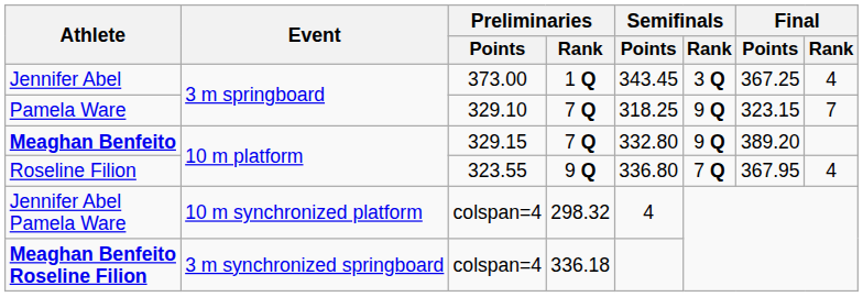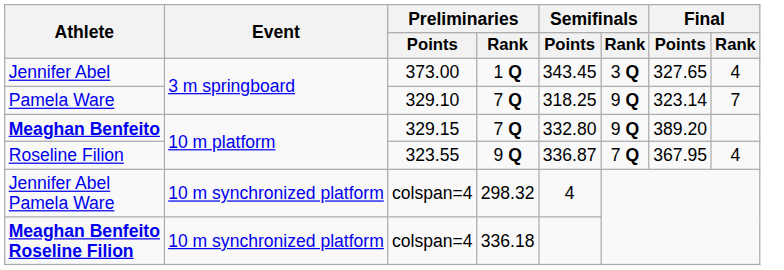Jennifer Abel | Final / Points: 367.25 -> 327.65
Pamela Ware | Final / Points: 323.15 -> 323.14
Roseline Filion | Semifinals / Points: 336.80 -> 336.87
Meaghan Benfeito Roseline Filion | Event: 3 m synchronized springboard -> 10 m synchronized platform
